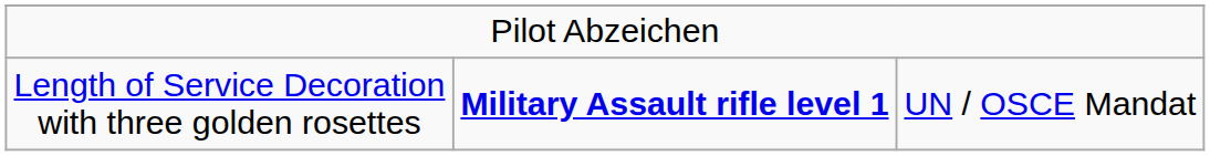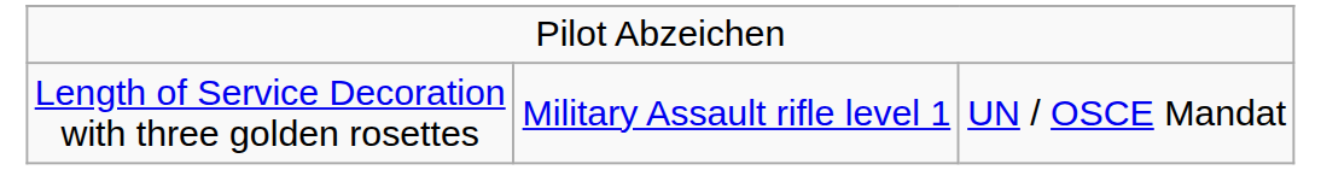Length of Service Decoration with three golden rosettes | column 2: bold -> normal
